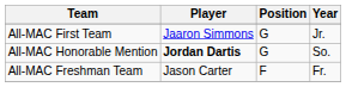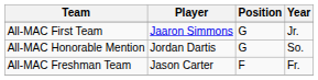row 3 | Player: bold -> normal
